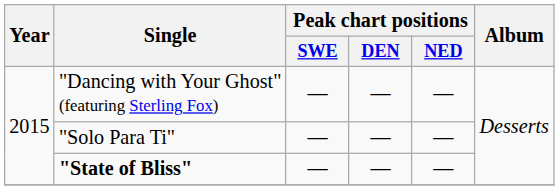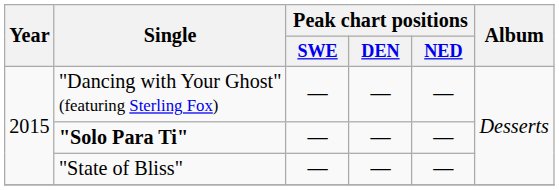"Solo Para Ti" | Single: normal -> bold
"State of Bliss" | Single: bold -> normal
